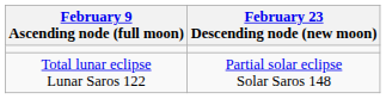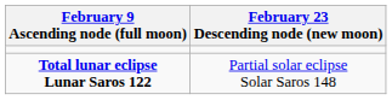row 3 | February 9 Ascending node (full moon): normal -> bold
